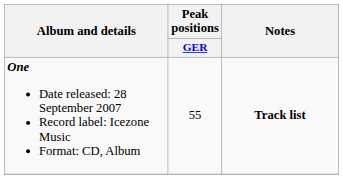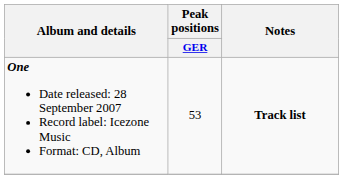row 3 | Peak positions / GER: 55 -> 53
